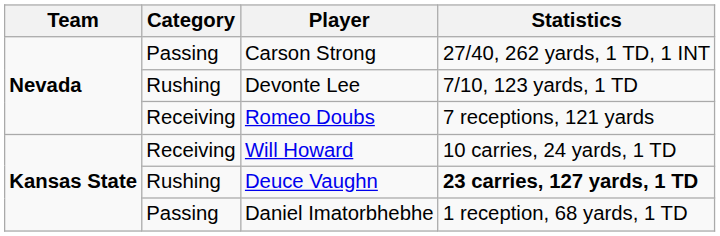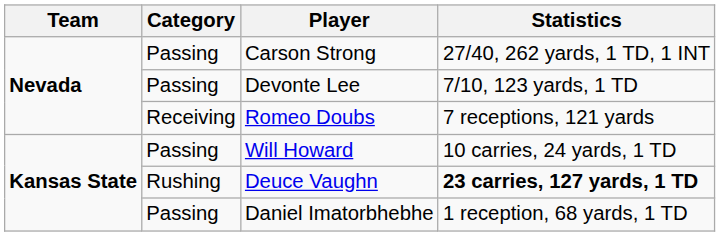Devonte Lee | Category: Rushing -> Passing
Will Howard | Category: Receiving -> Passing
